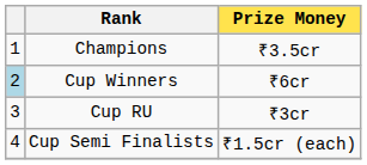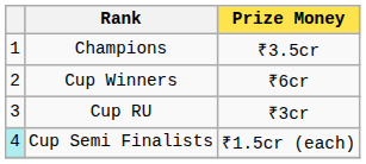Cup Winners | column 1: lightblue background -> no background
Cup Semi Finalists | column 1: no background -> paleturquoise background
